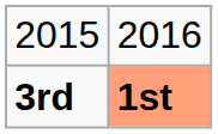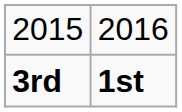3rd | column 2: lightsalmon background -> no background
